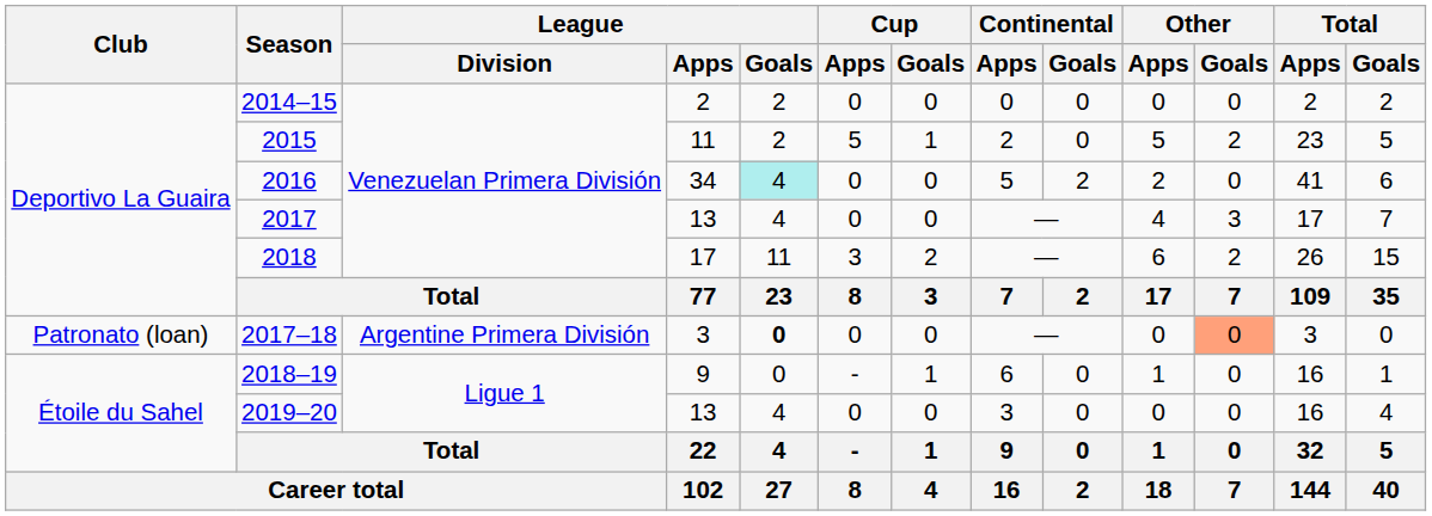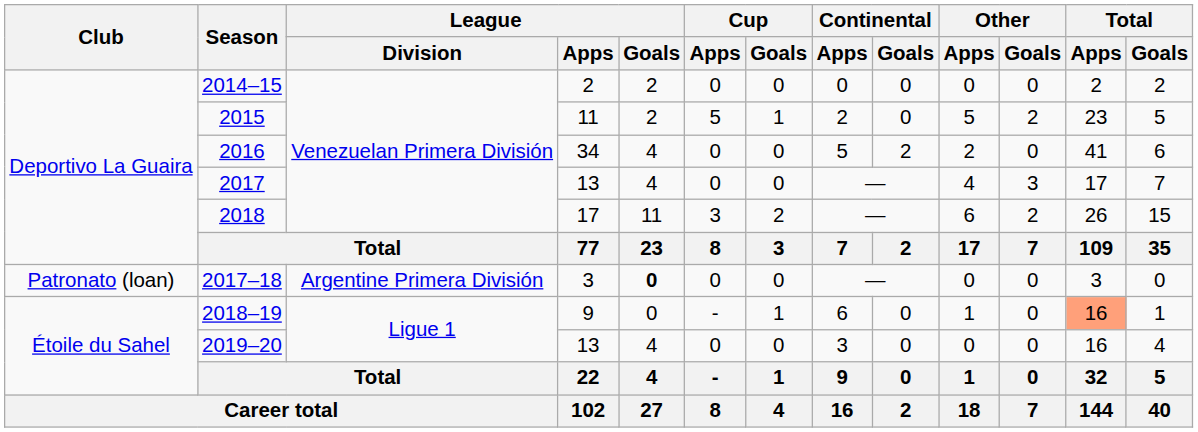2016 | League / Goals: paleturquoise background -> no background
2017–18 | Other / Goals: lightsalmon background -> no background
2018–19 | Total / Apps: no background -> lightsalmon background
